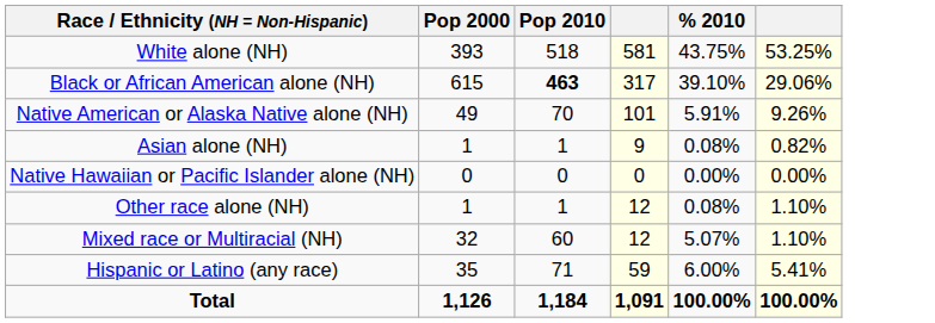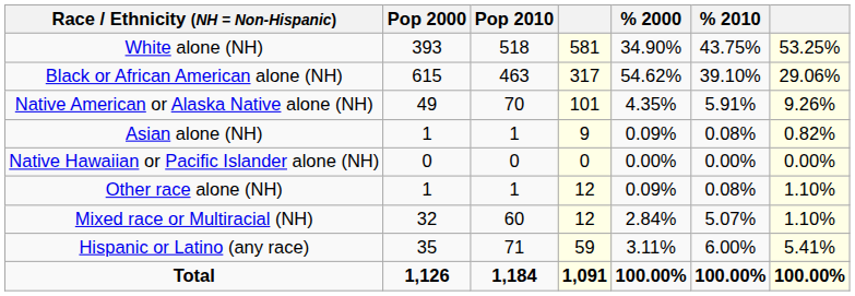+ column: % 2000 | 34.90% | 54.62% | 4.35% | 0.09% | 0.00% | 0.09% | 2.84% | 3.11% | 100.00%
Black or African American alone (NH) | Pop 2010: bold -> normal
